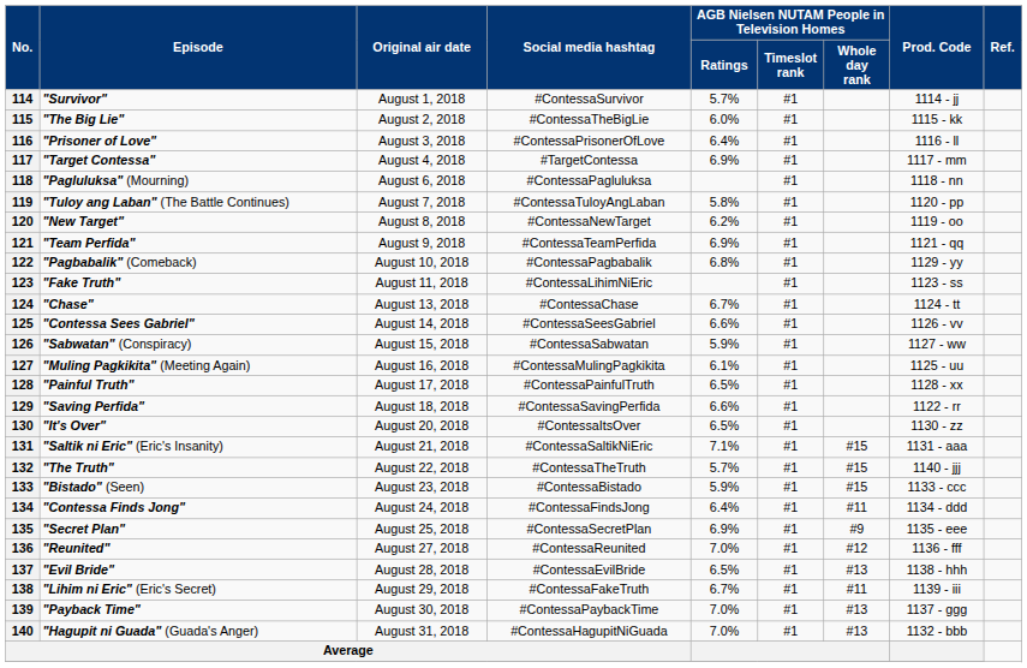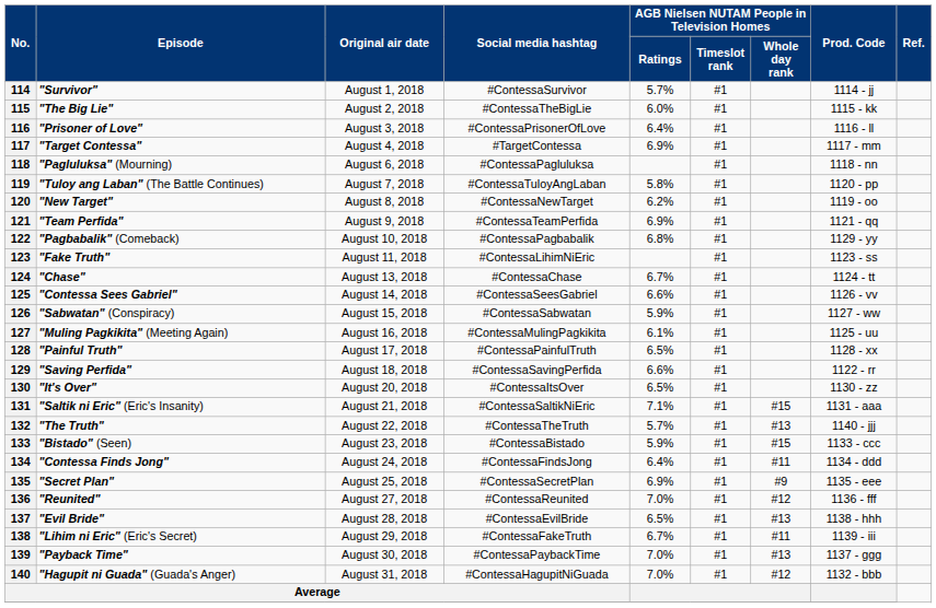132 | column 7: #15 -> #13
140 | column 7: #13 -> #12
